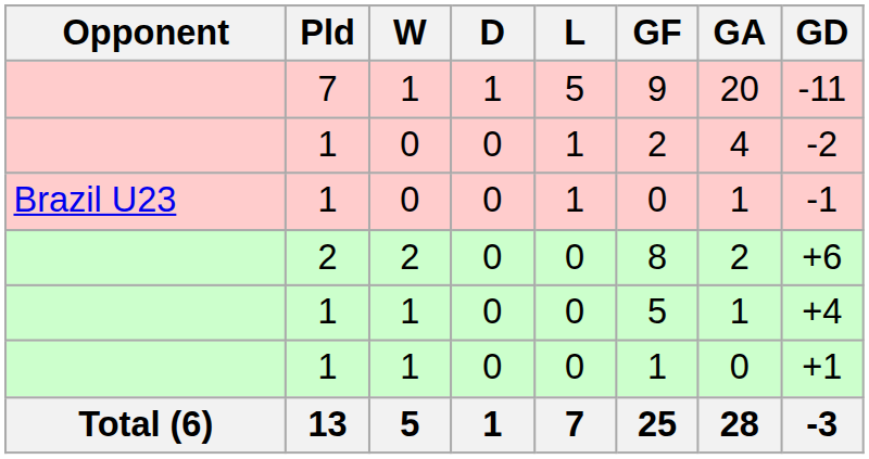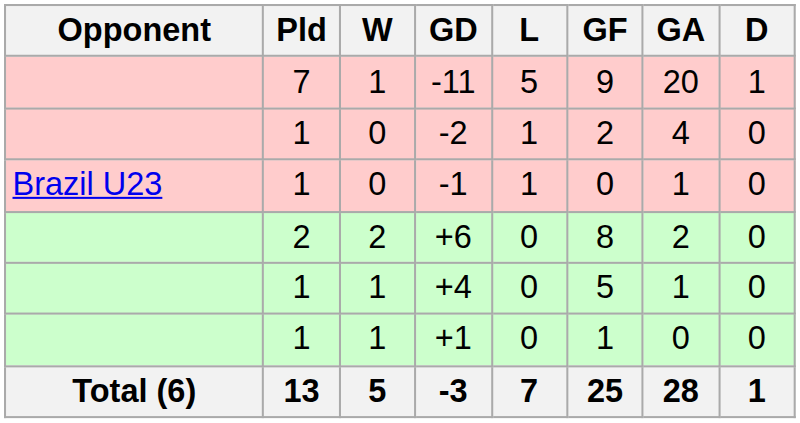columns swapped: D <-> GD
